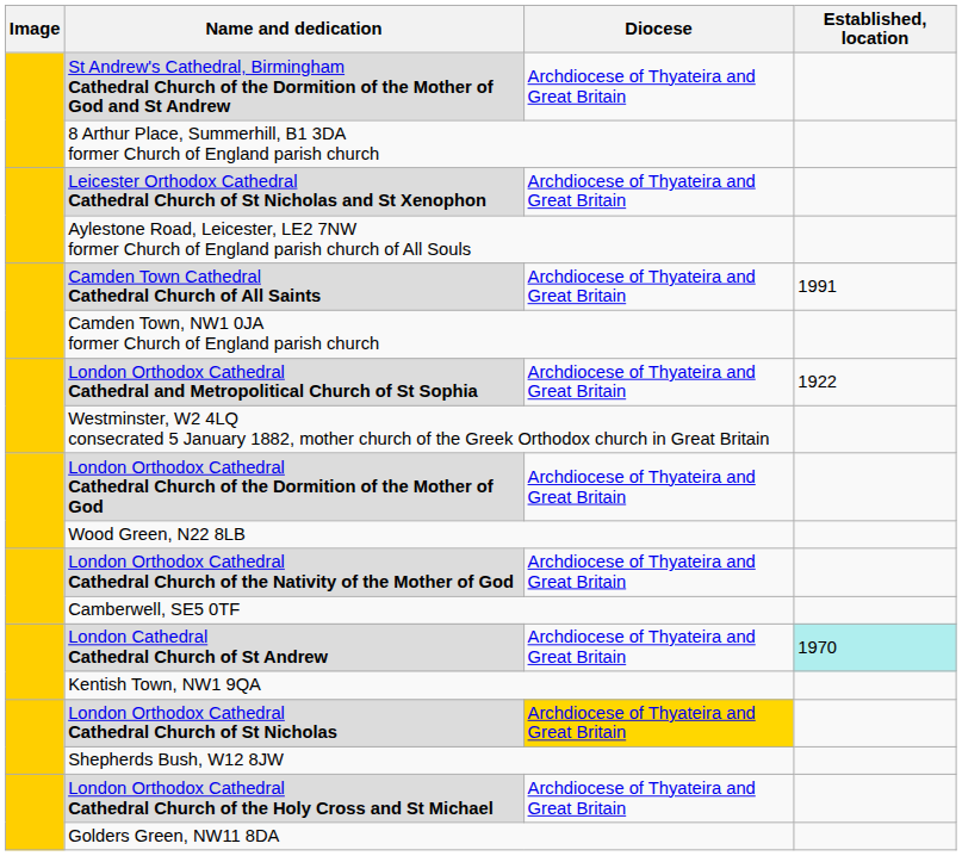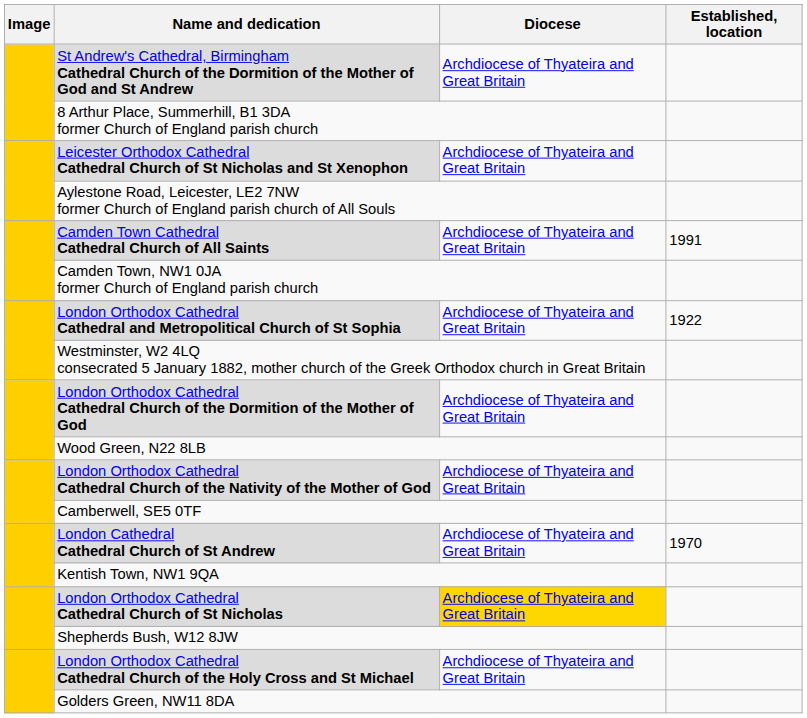London Cathedral Cathedral Church of St Andrew | Established, location: paleturquoise background -> no background
